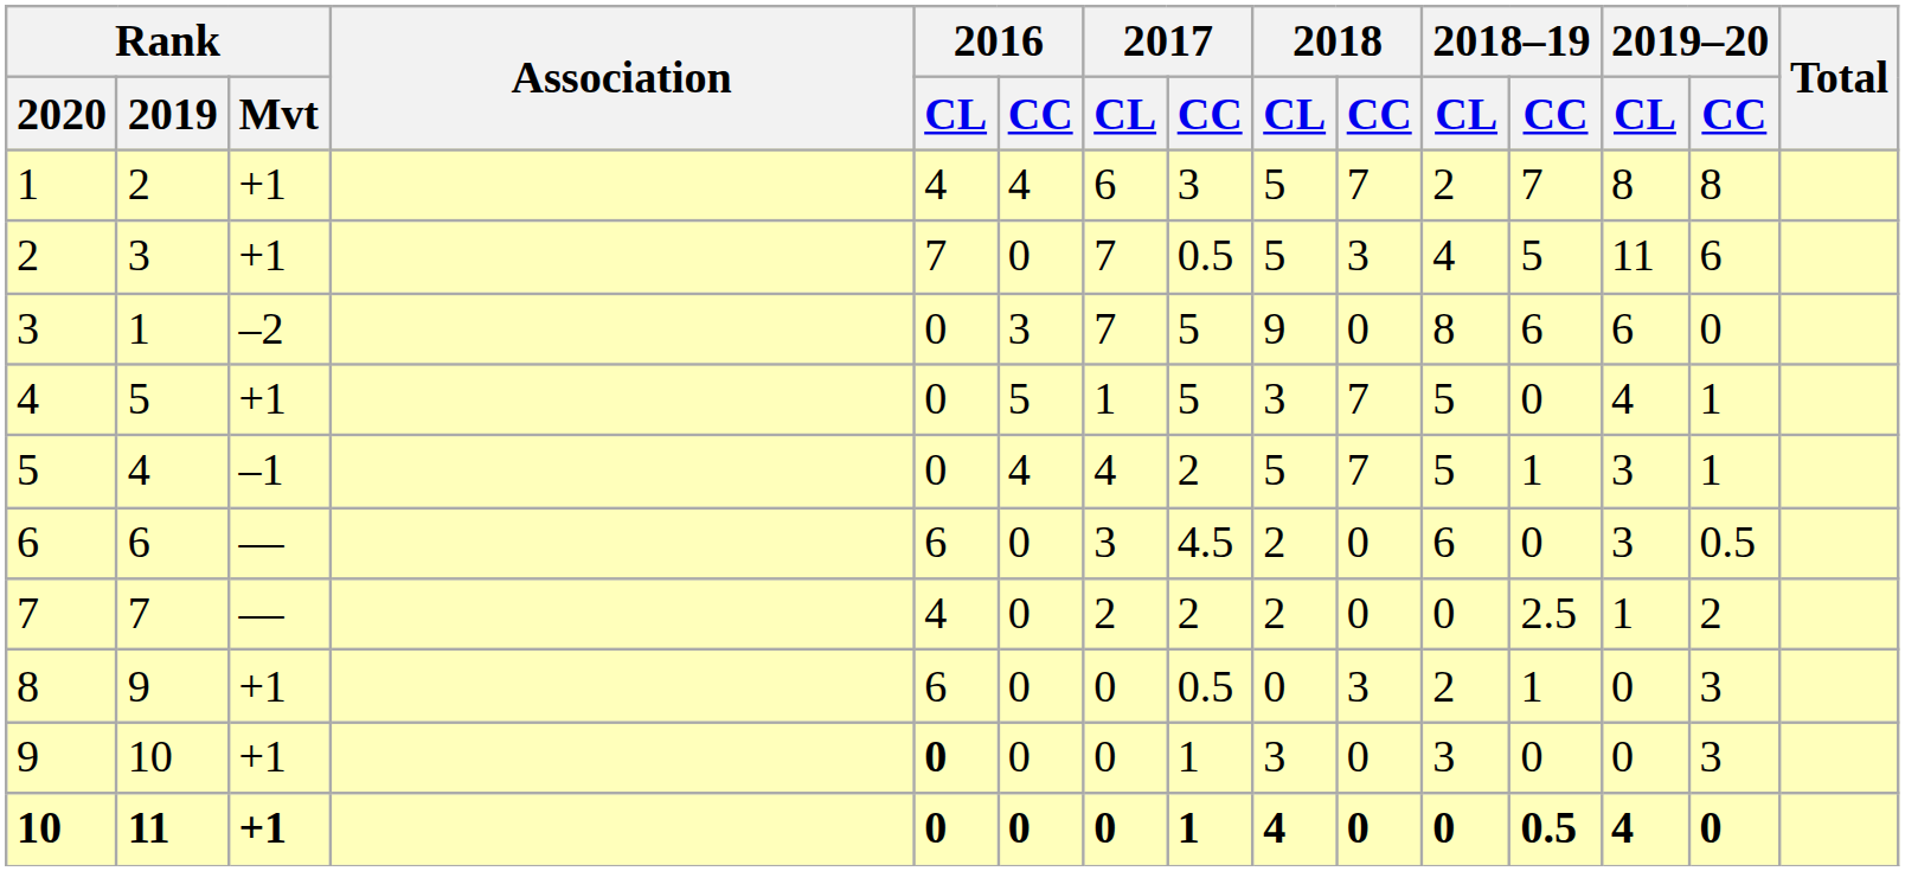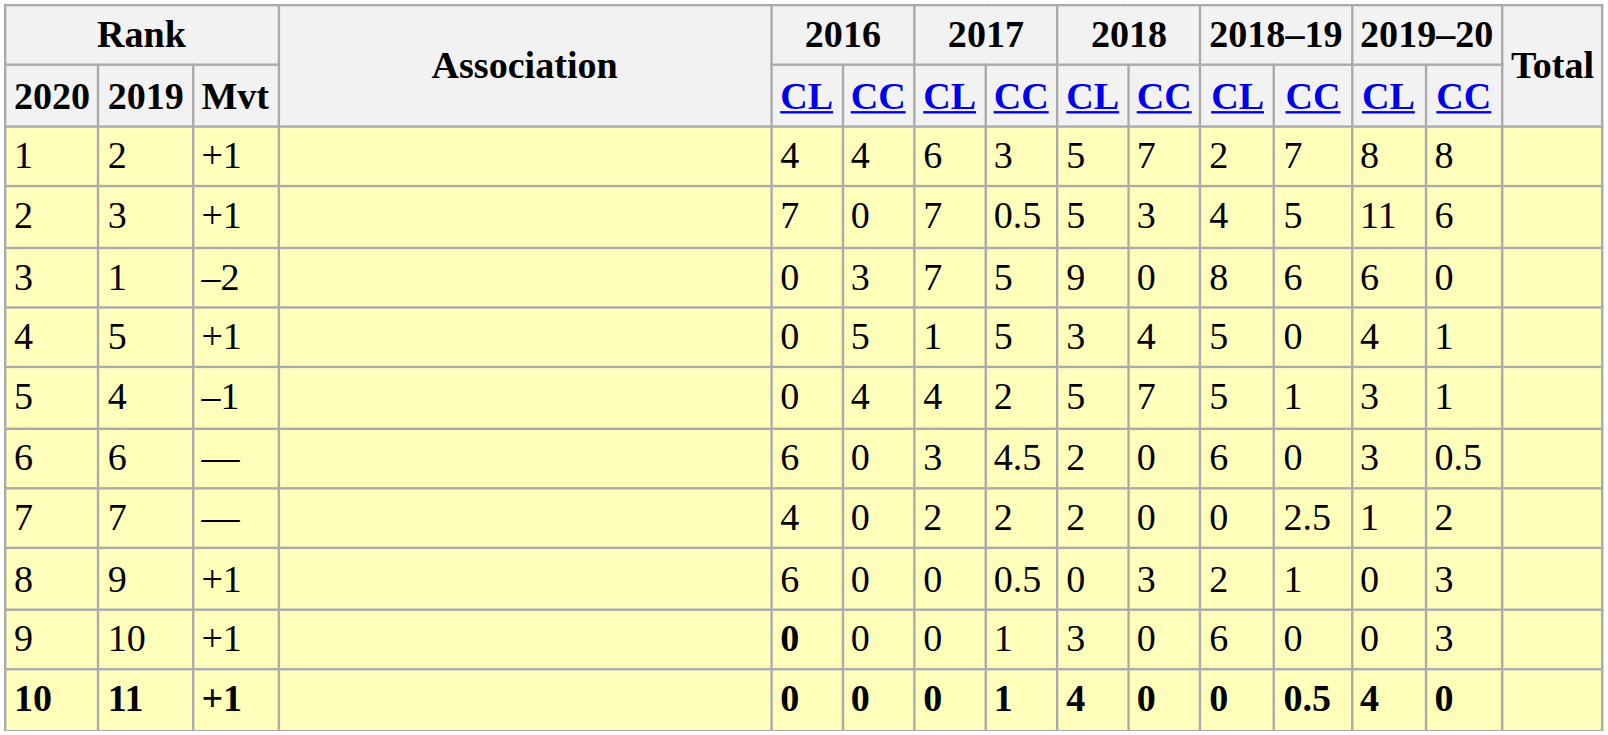row 6 | 2018 / CC: 7 -> 4
row 11 | 2018–19 / CL: 3 -> 6
